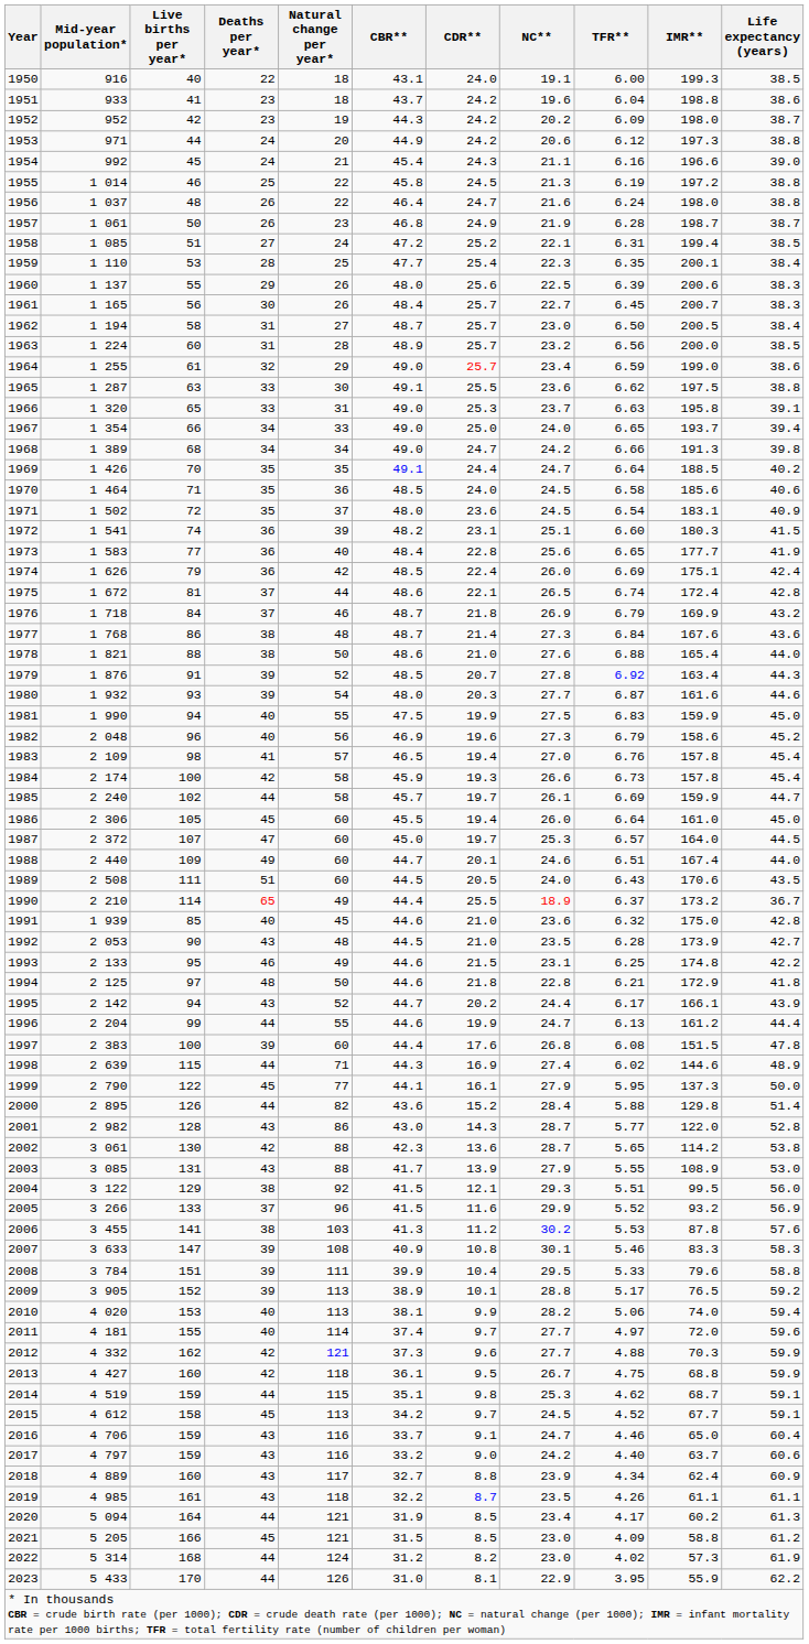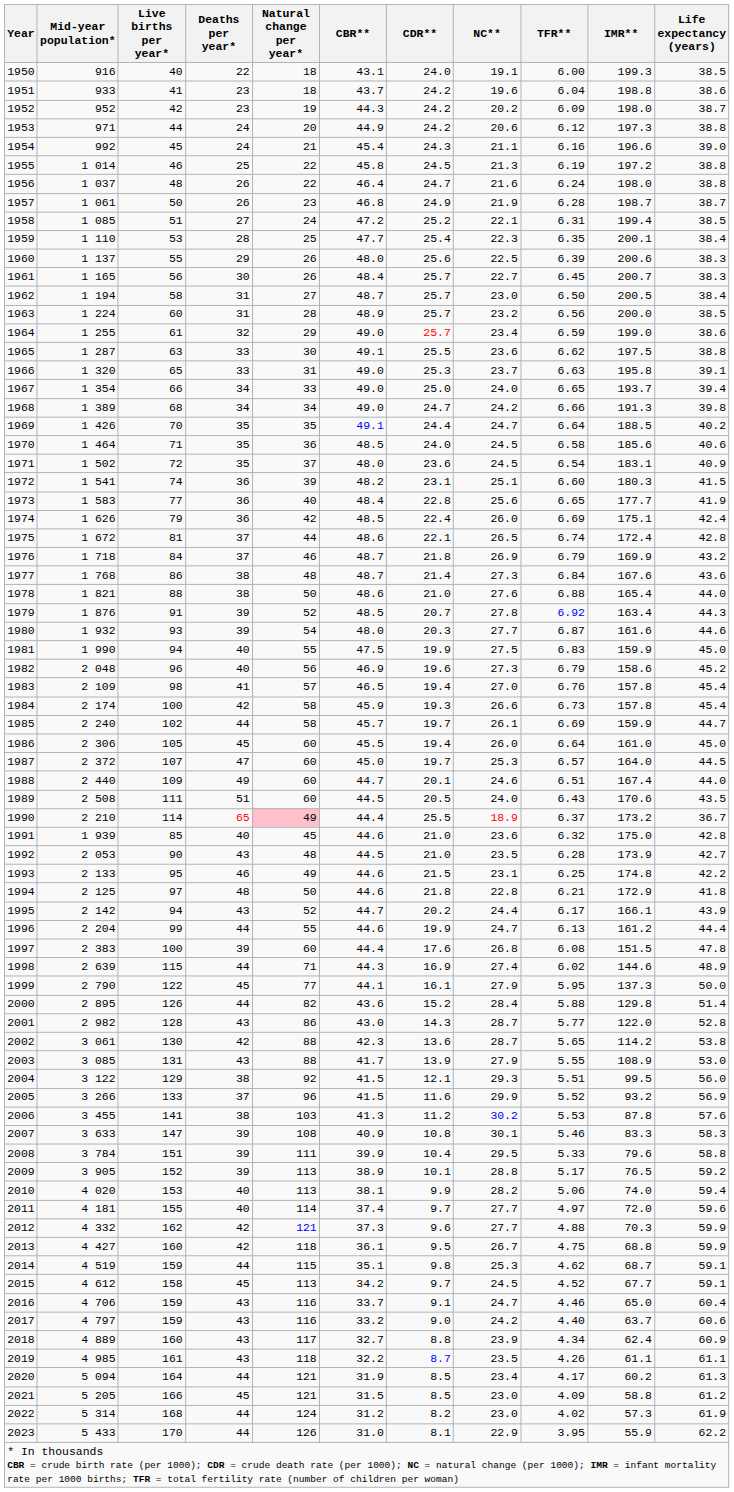1990 | Natural change per year*: no background -> pink background
